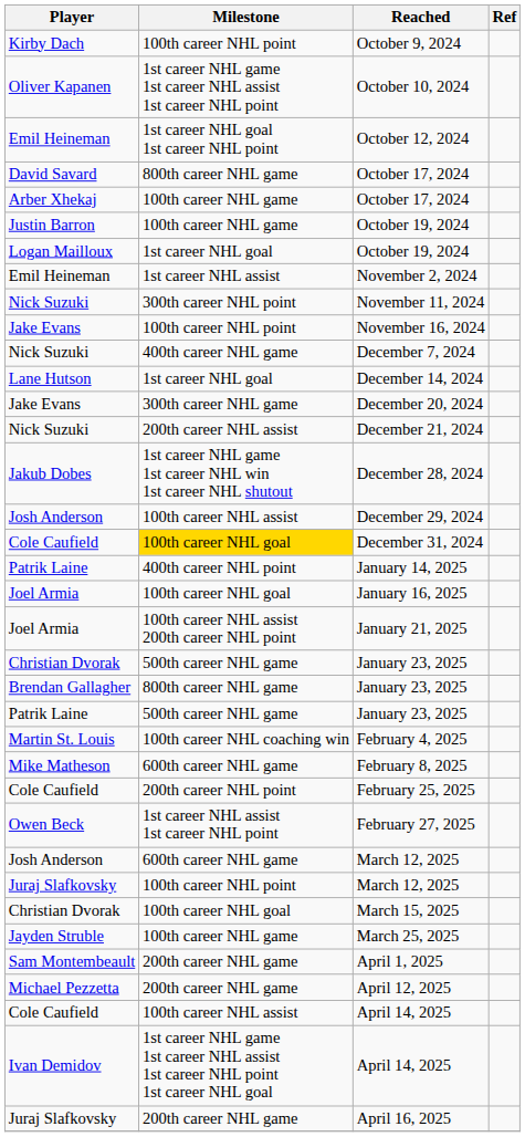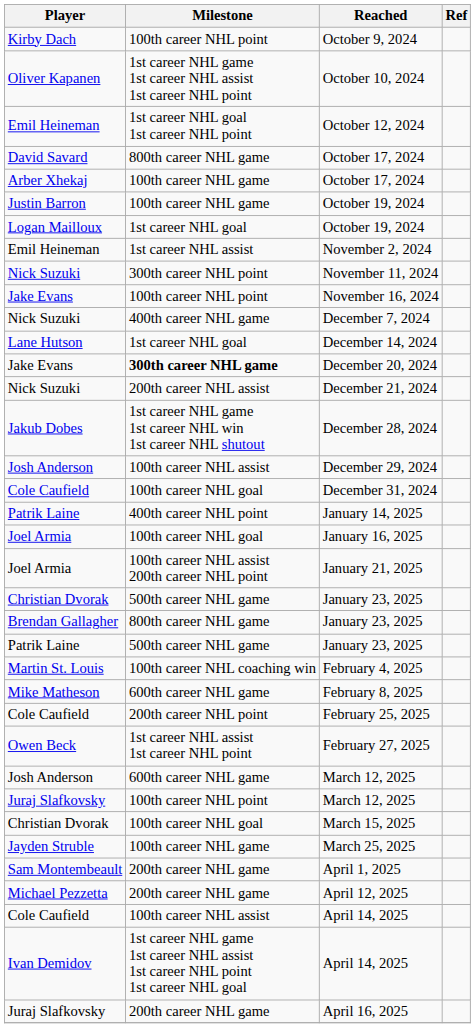row 14 | Milestone: normal -> bold
row 18 | Milestone: gold background -> no background
